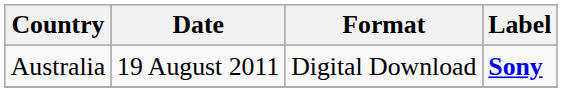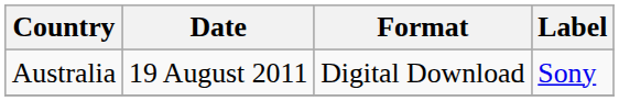Australia | Label: bold -> normal
